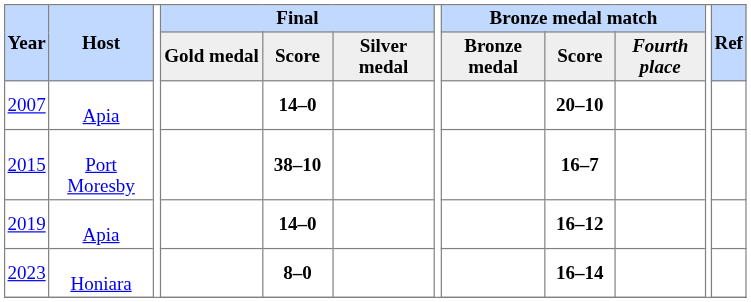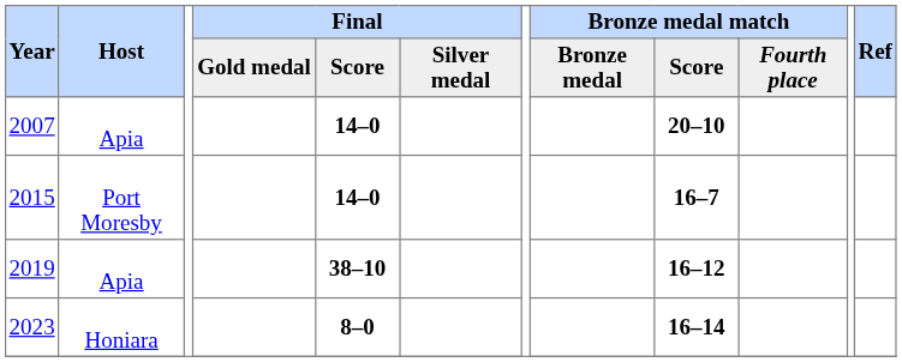2015 | Final / Score: 38–10 -> 14–0
2019 | Final / Score: 14–0 -> 38–10
